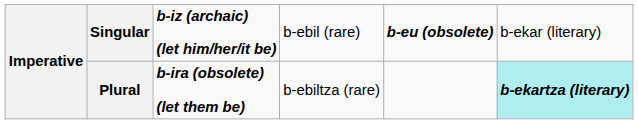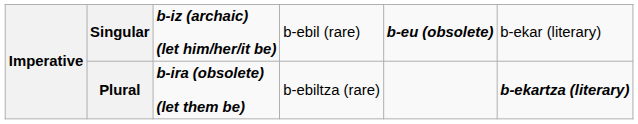Imperative / Plural | column 6: paleturquoise background -> no background
